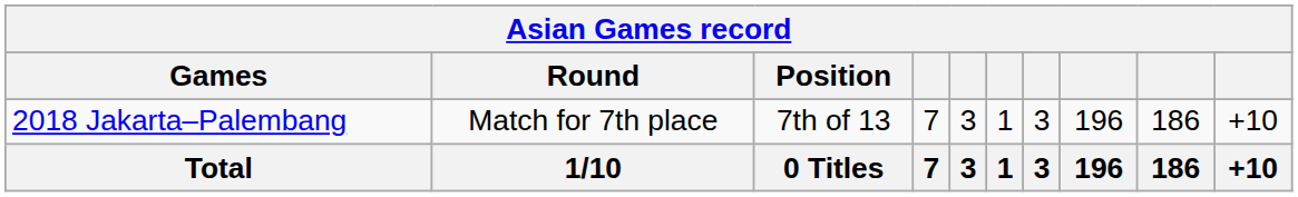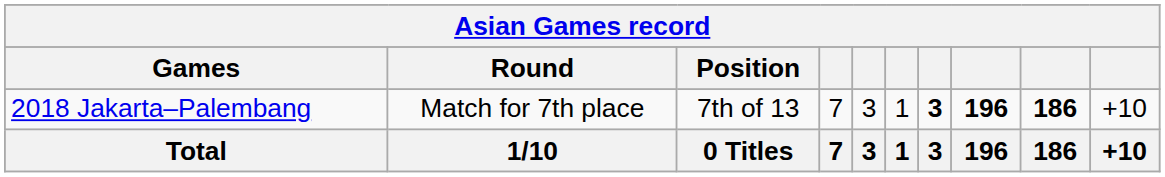2018 Jakarta–Palembang | column 7: normal -> bold
2018 Jakarta–Palembang | column 8: normal -> bold
2018 Jakarta–Palembang | column 9: normal -> bold
